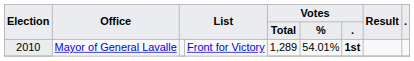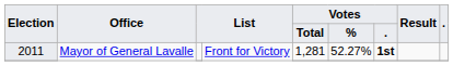row 3 | Election: 2010 -> 2011
row 3 | Votes / Total: 1,289 -> 1,281
row 3 | Votes / %: 54.01% -> 52.27%
